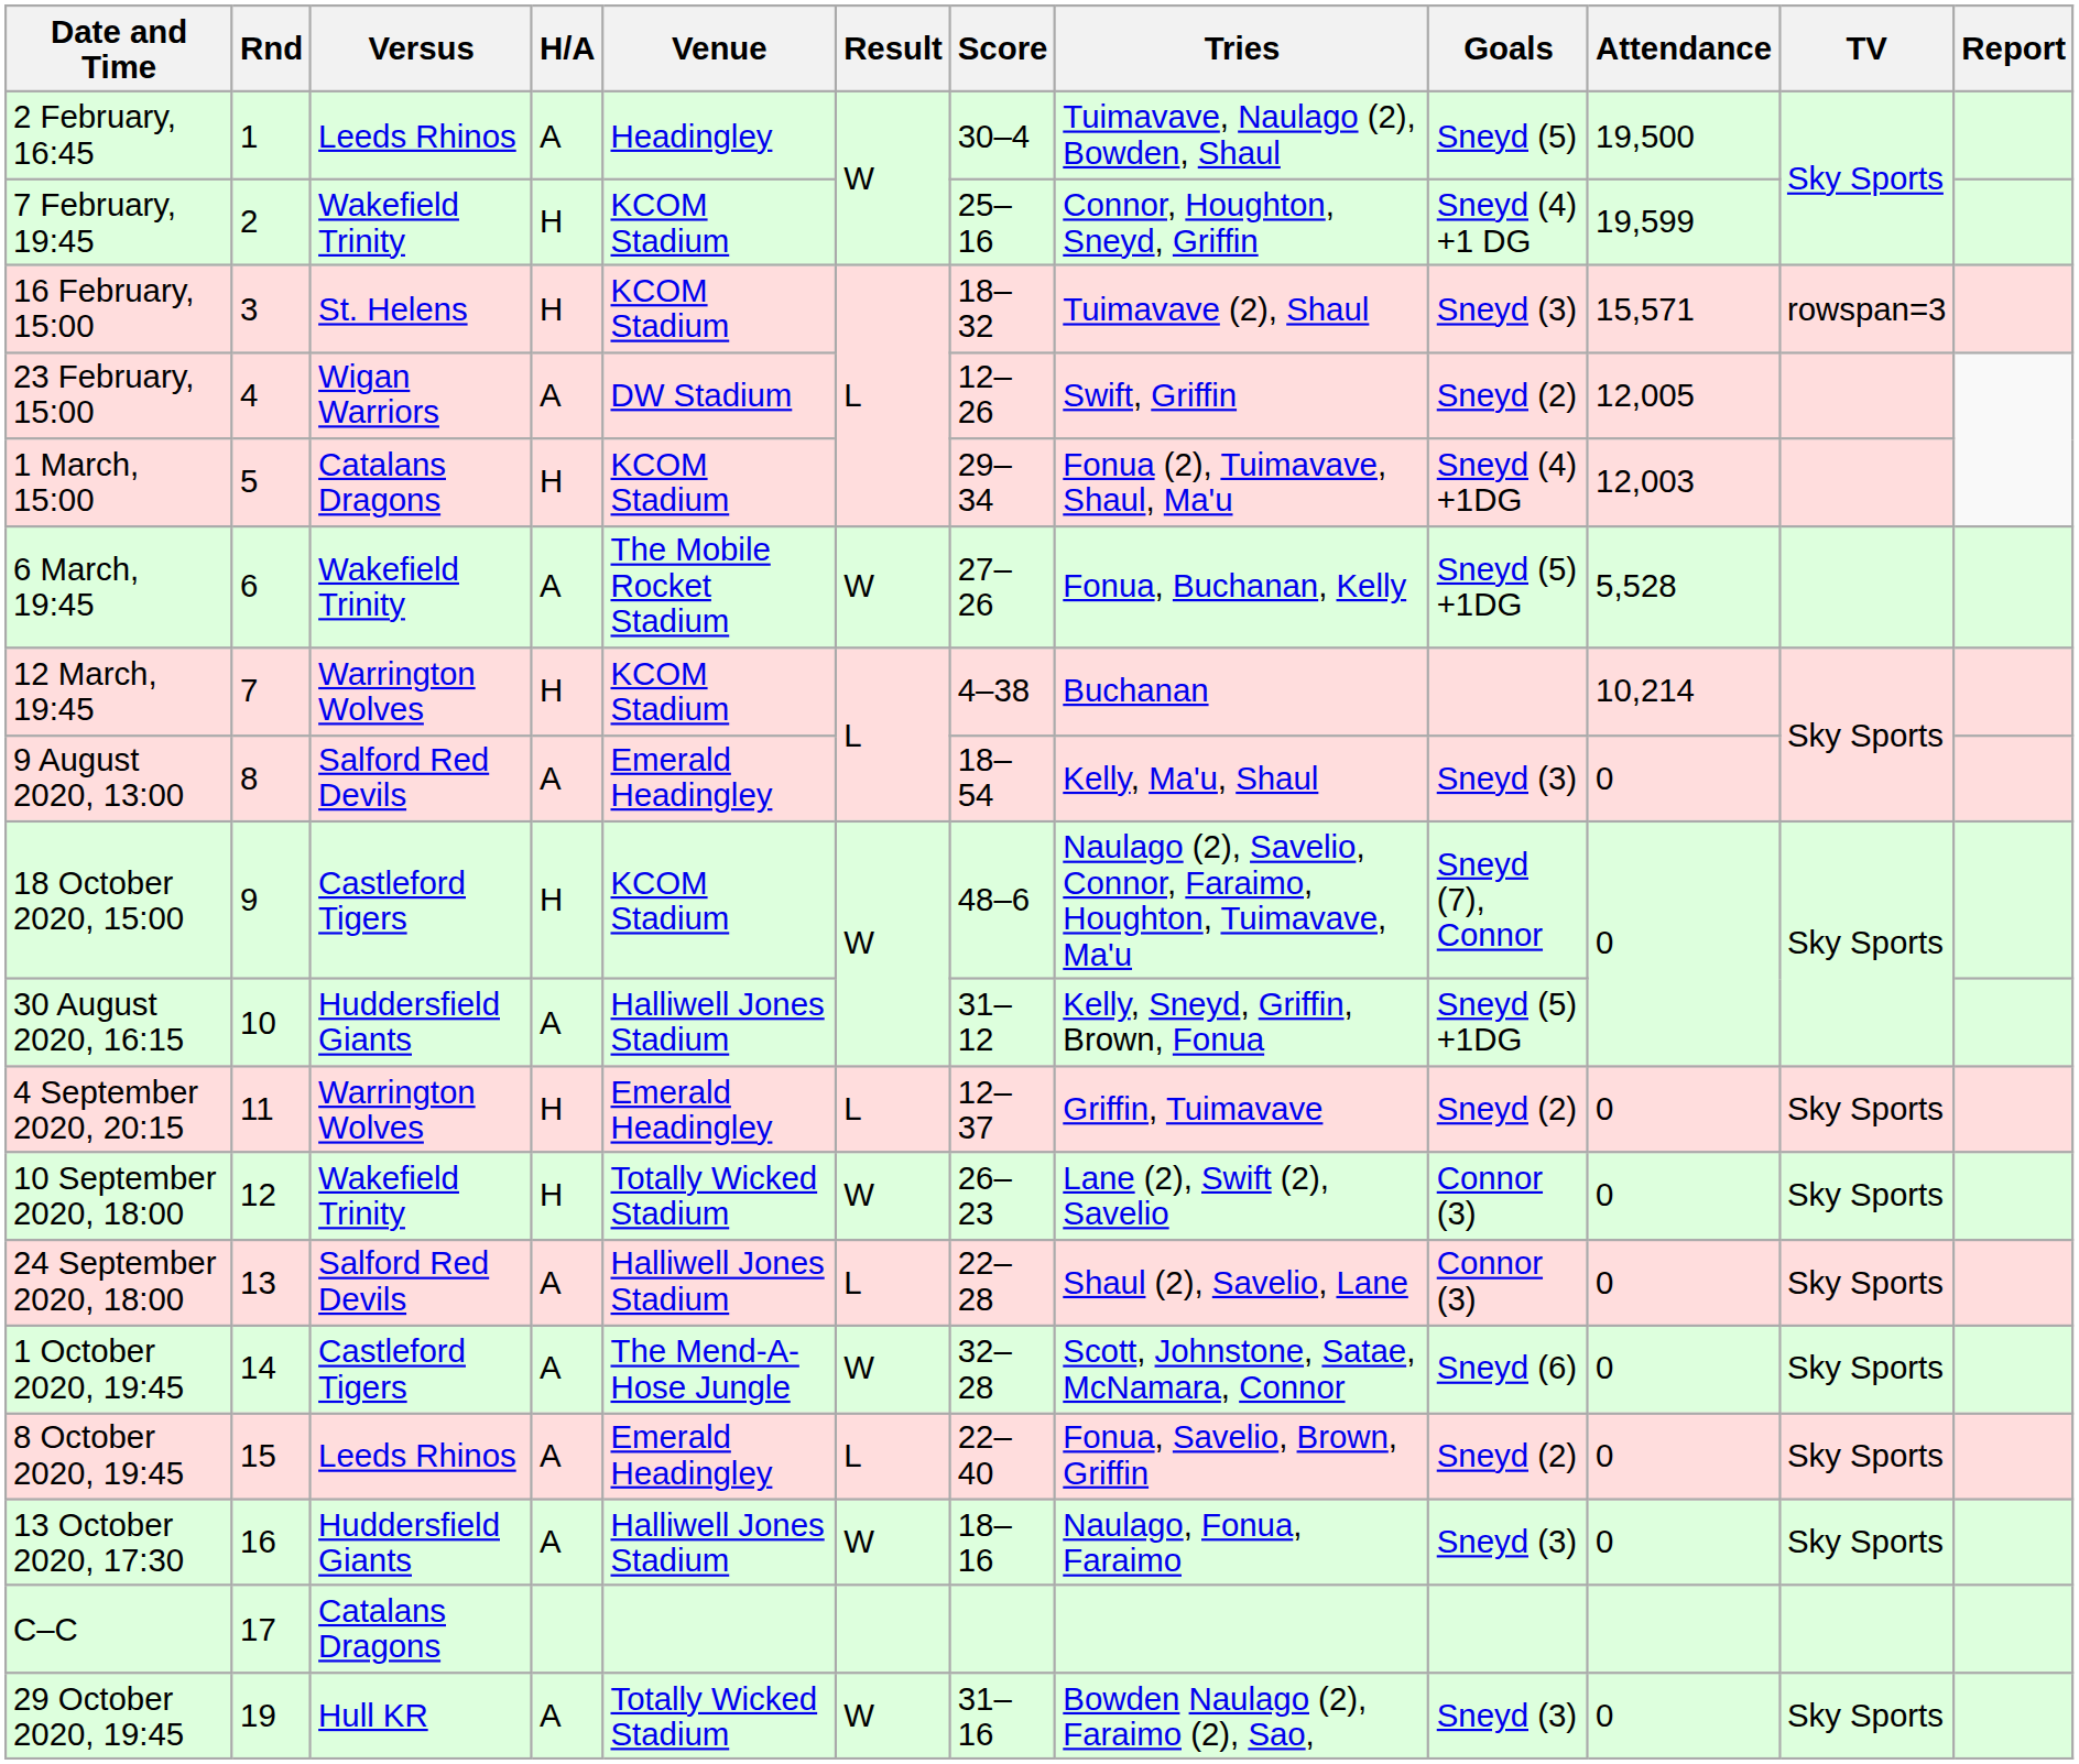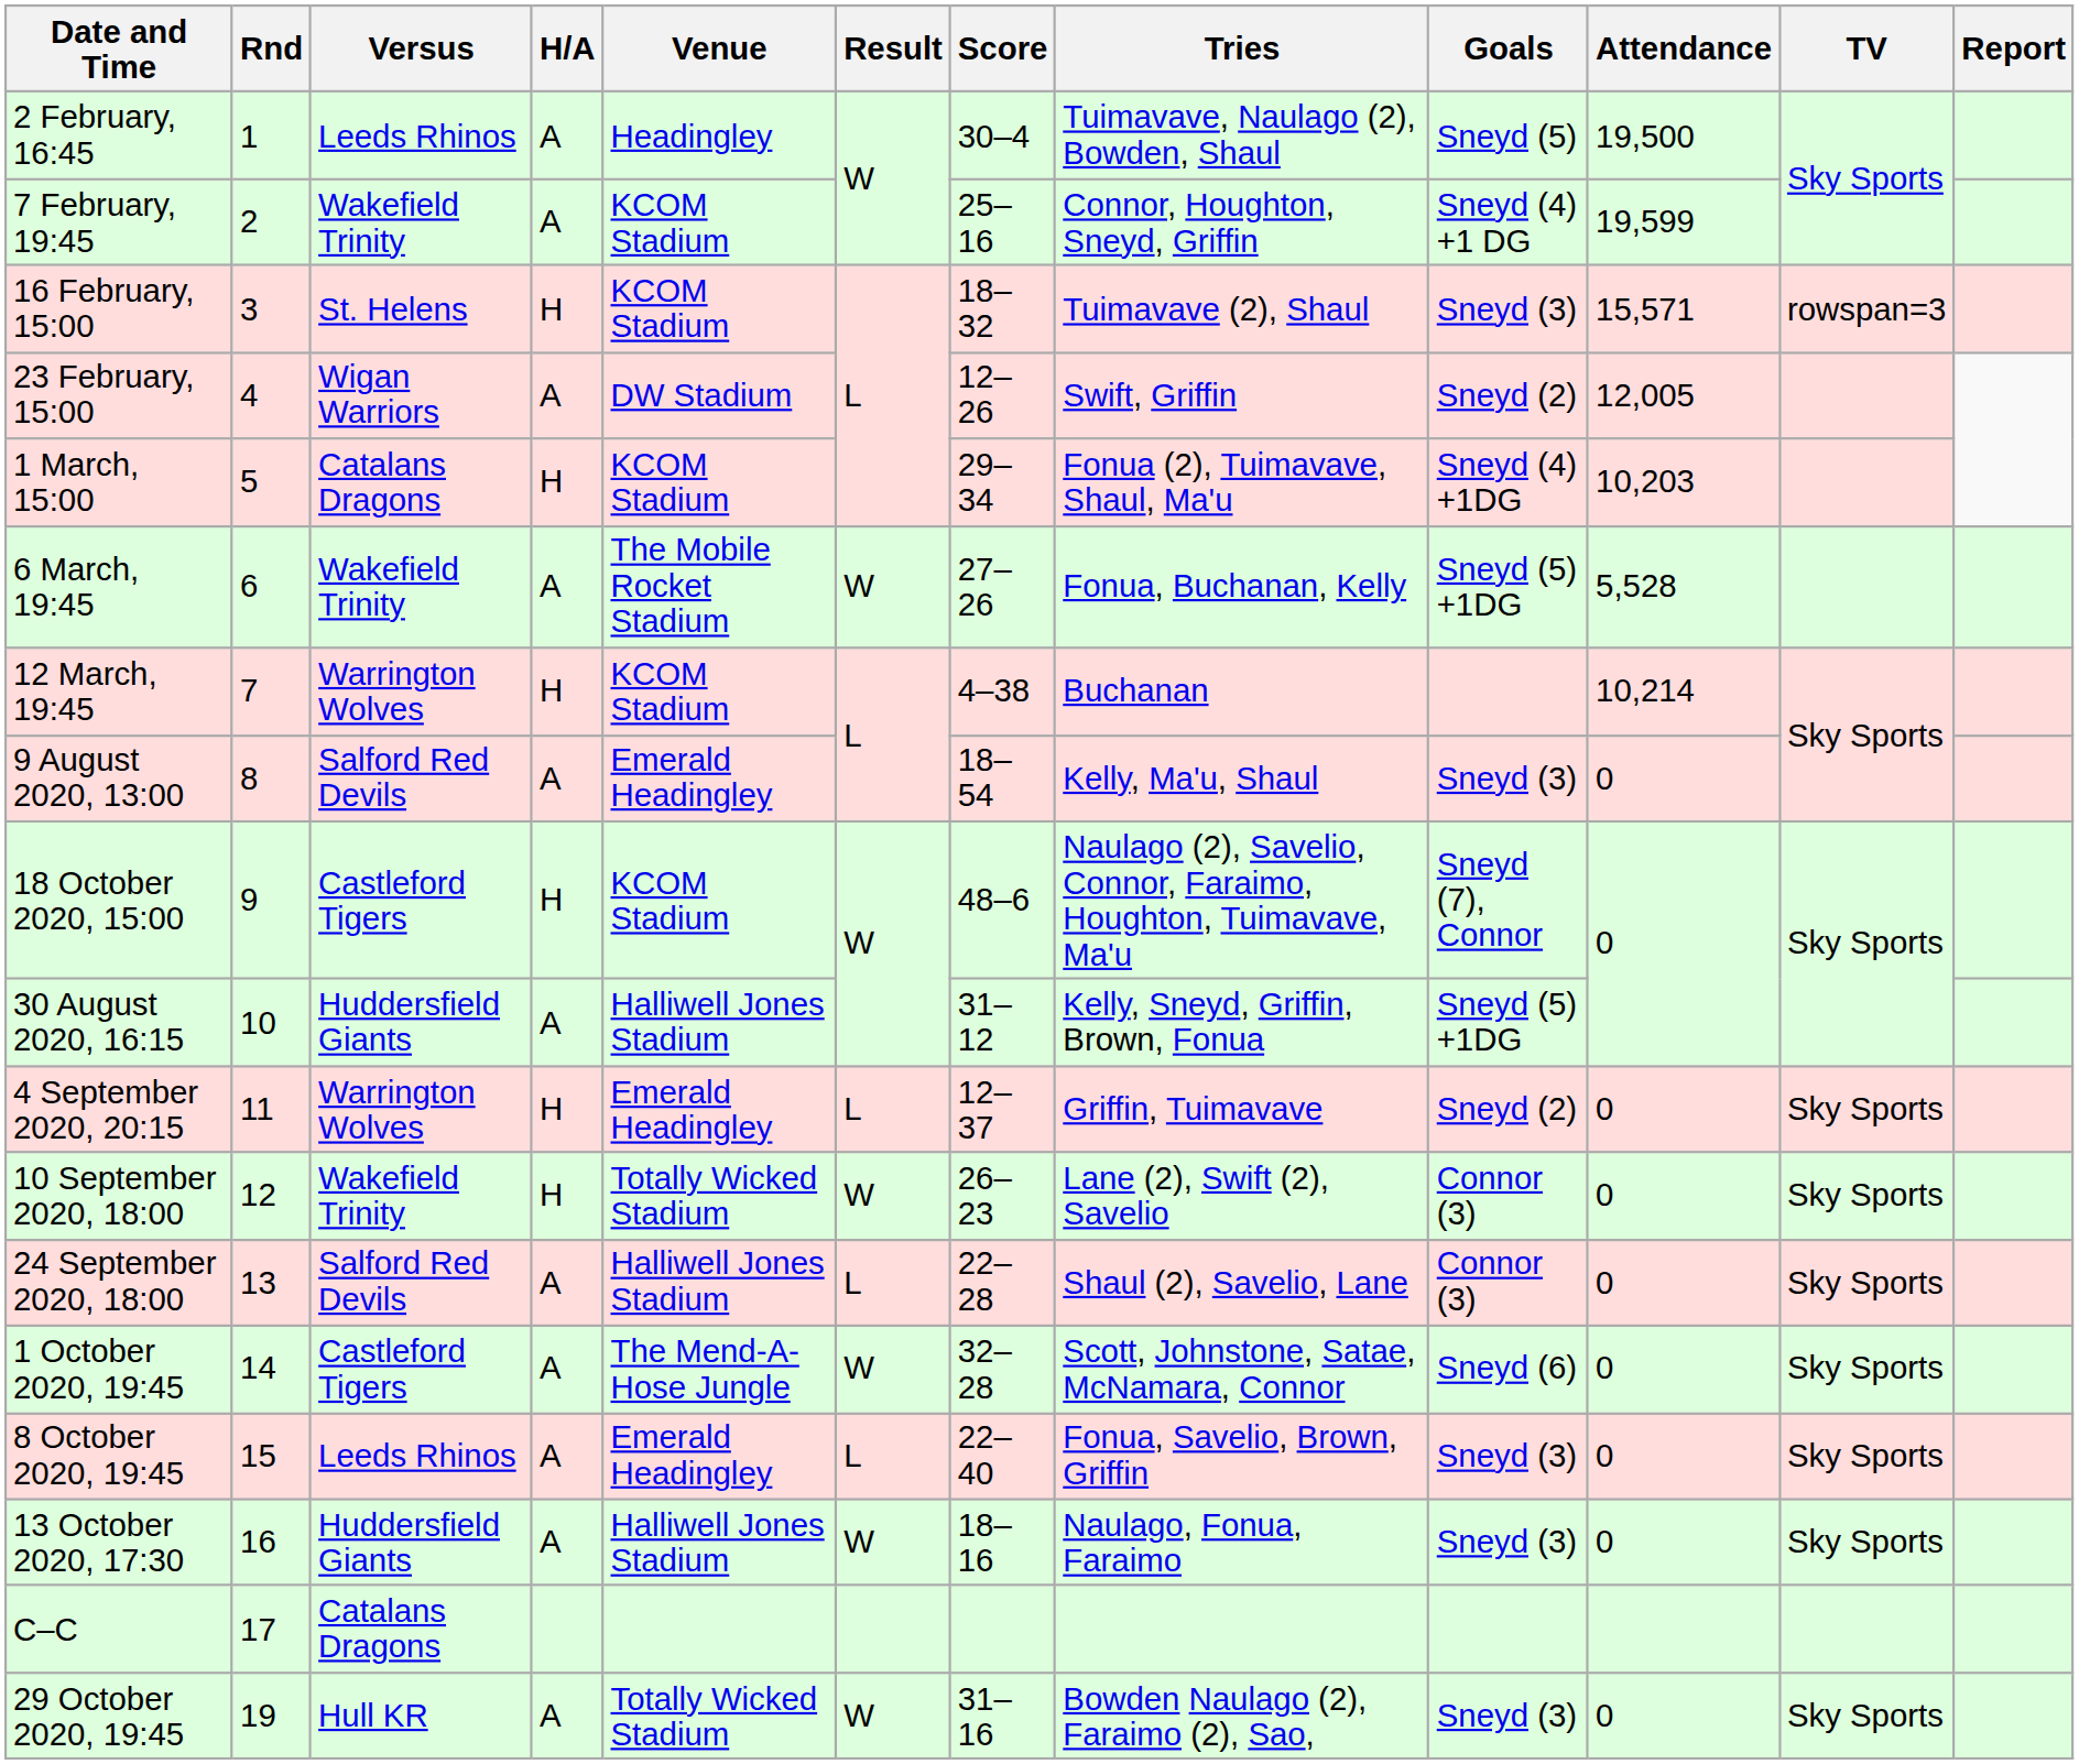7 February, 19:45 | H/A: H -> A
1 March, 15:00 | Attendance: 12,003 -> 10,203
8 October 2020, 19:45 | Goals: Sneyd (2) -> Sneyd (3)
